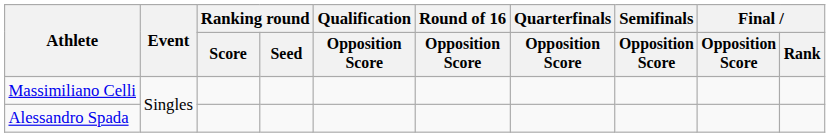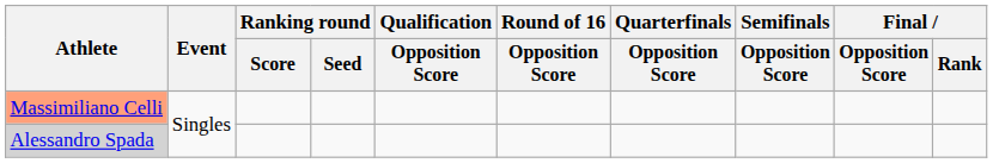Massimiliano Celli | Athlete: no background -> lightsalmon background
Alessandro Spada | Athlete: no background -> lightgrey background
